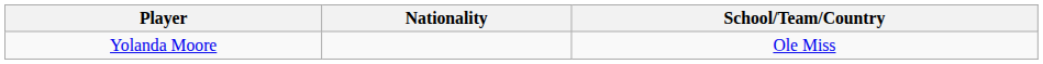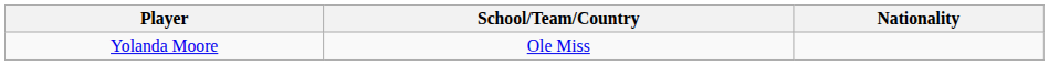columns swapped: Nationality <-> School/Team/Country
